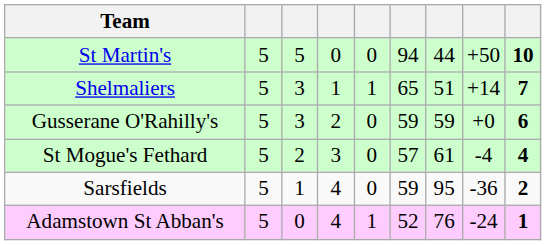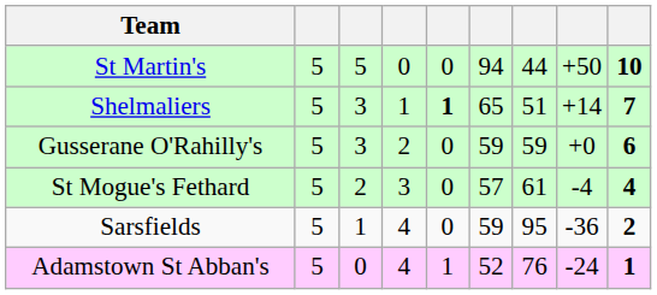Shelmaliers | column 5: normal -> bold
